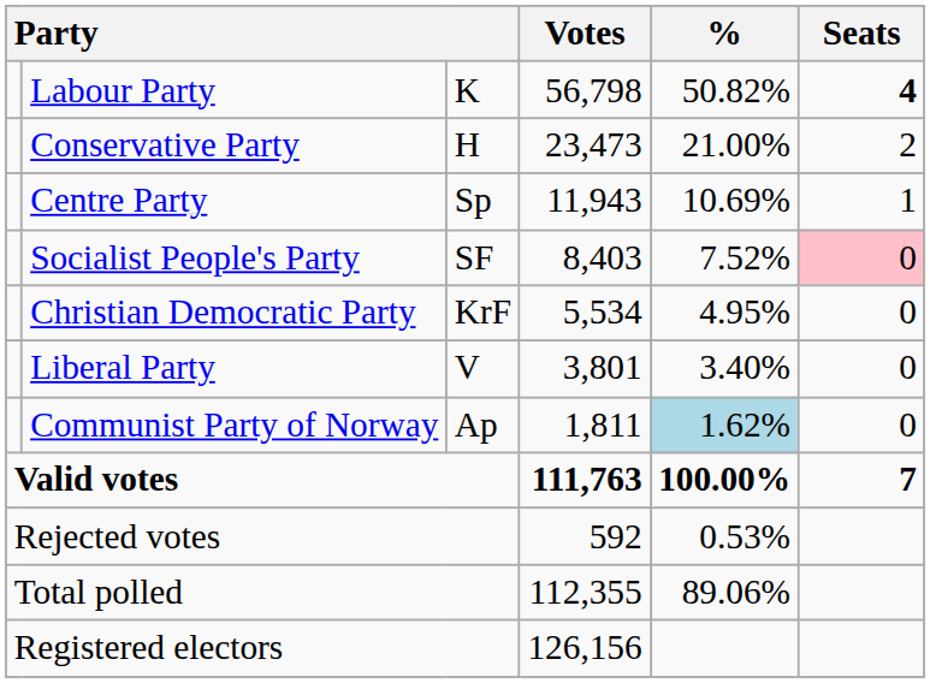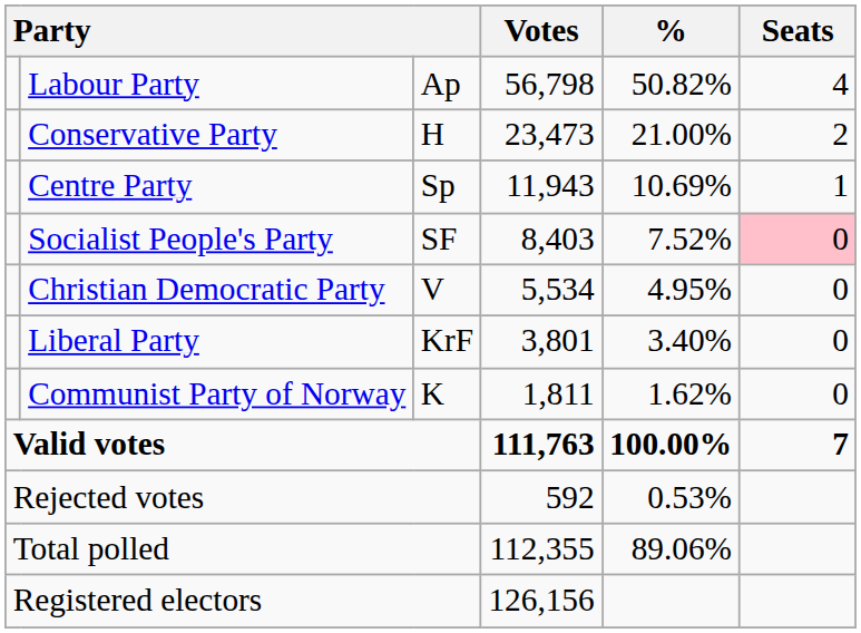Labour Party | column 3: K -> Ap
Labour Party | Seats: bold -> normal
Christian Democratic Party | column 3: KrF -> V
Liberal Party | column 3: V -> KrF
Communist Party of Norway | column 3: Ap -> K
Communist Party of Norway | %: lightblue background -> no background
